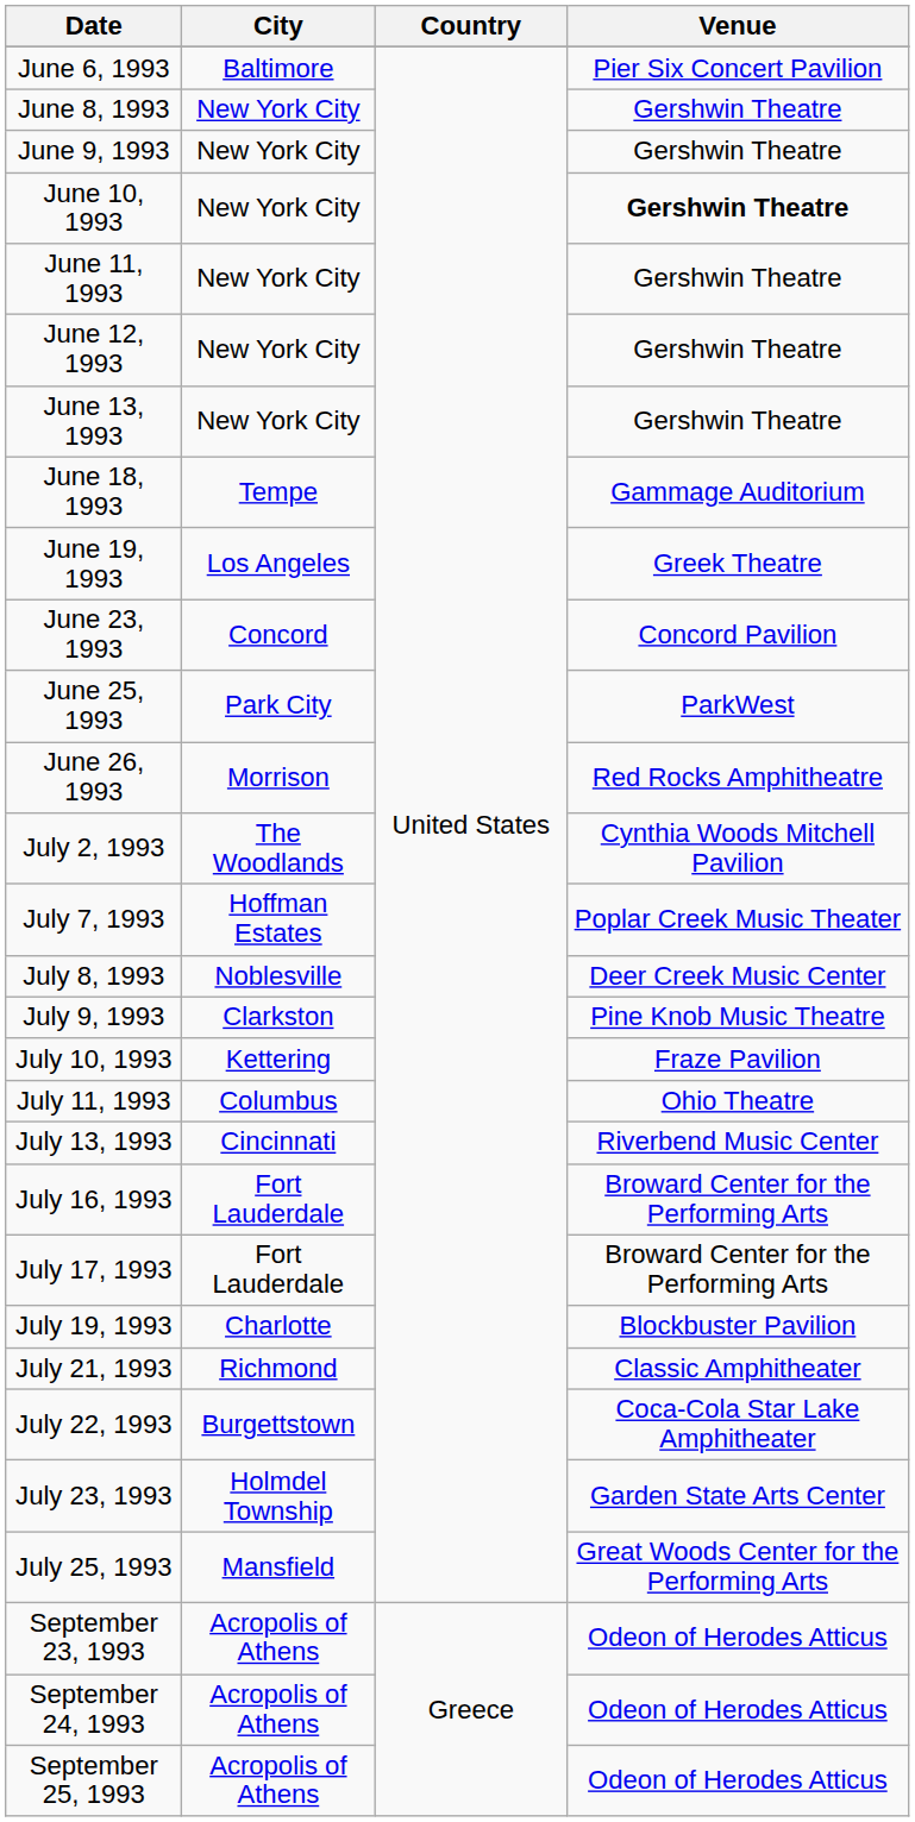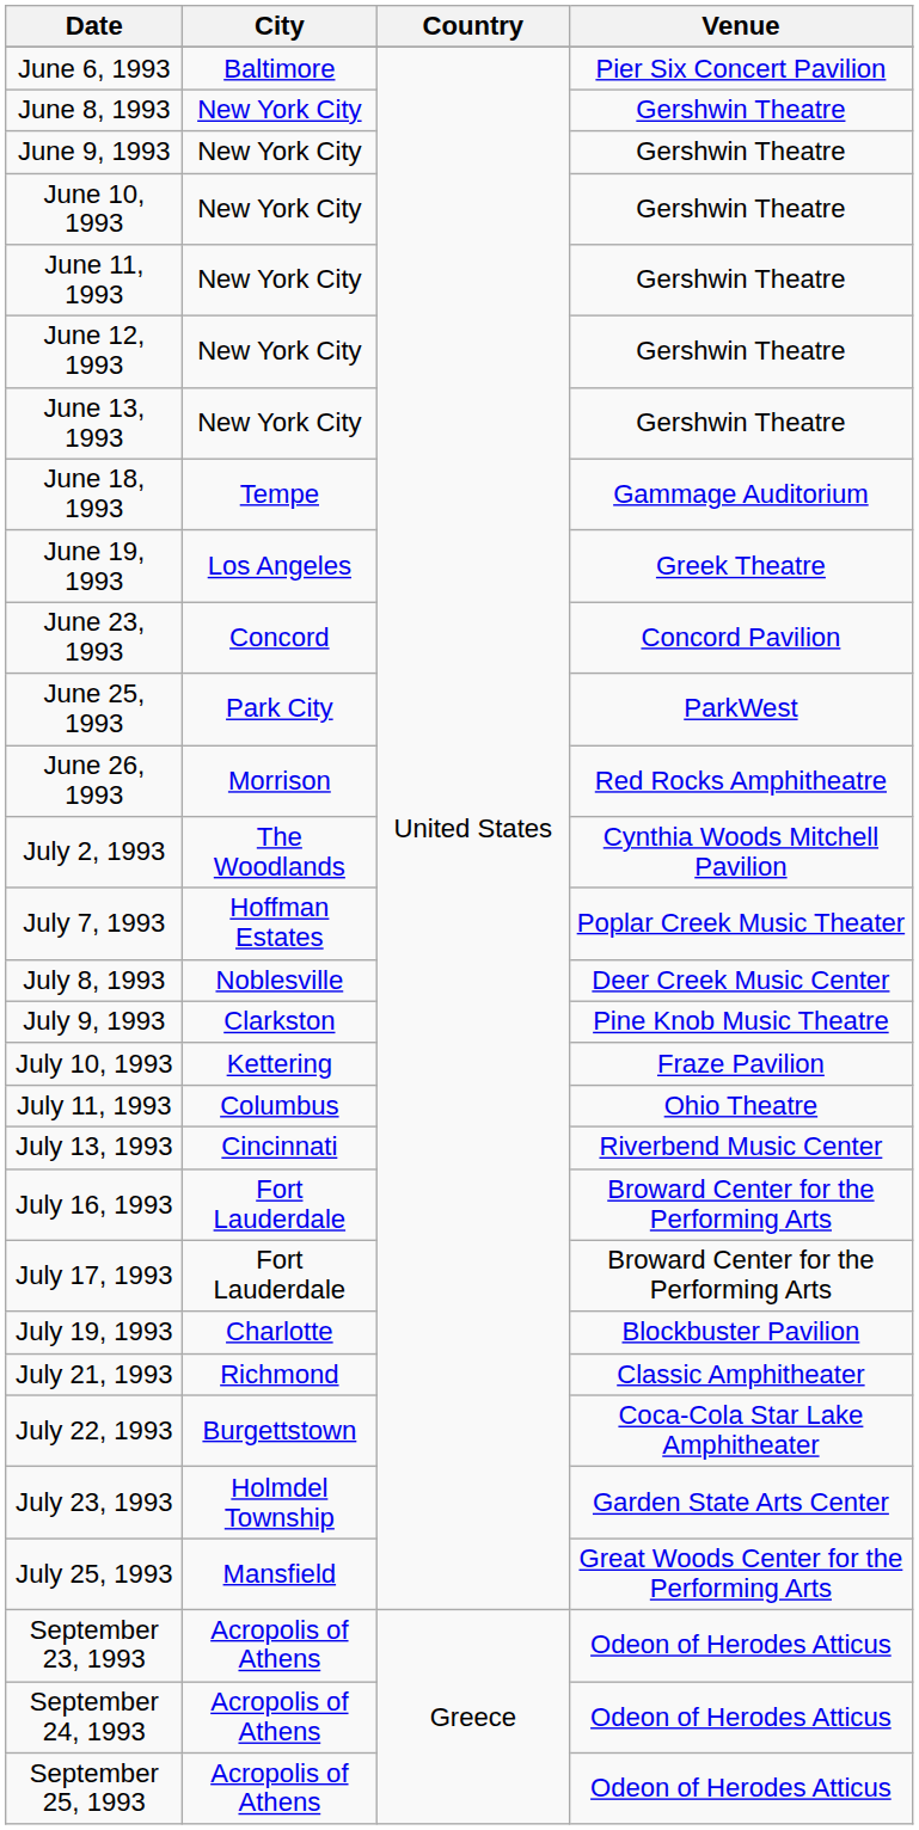June 10, 1993 | Venue: bold -> normal
